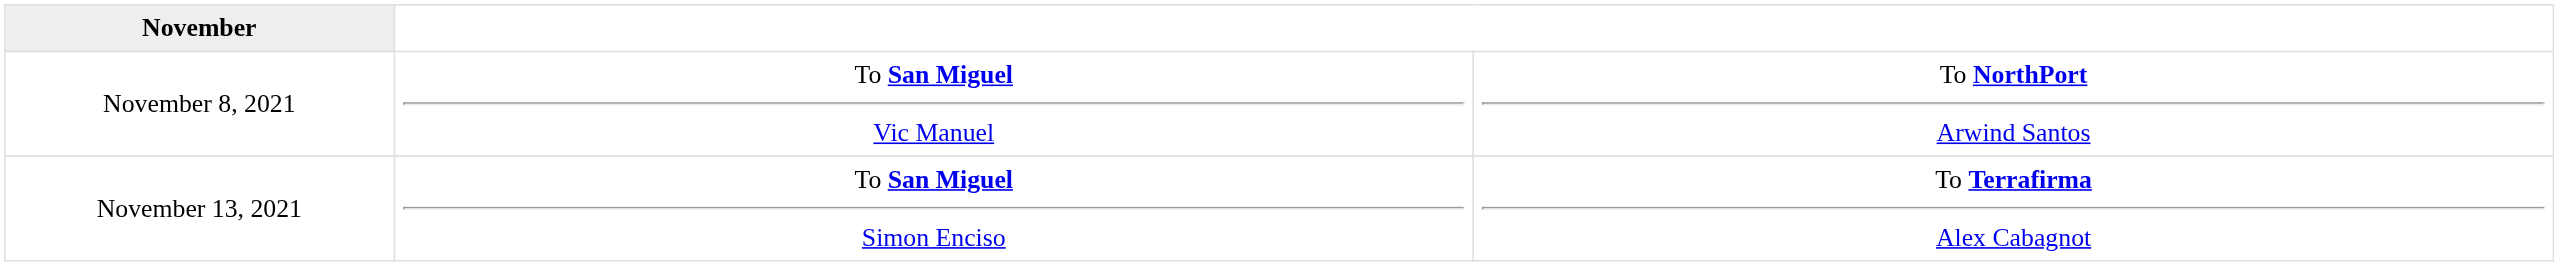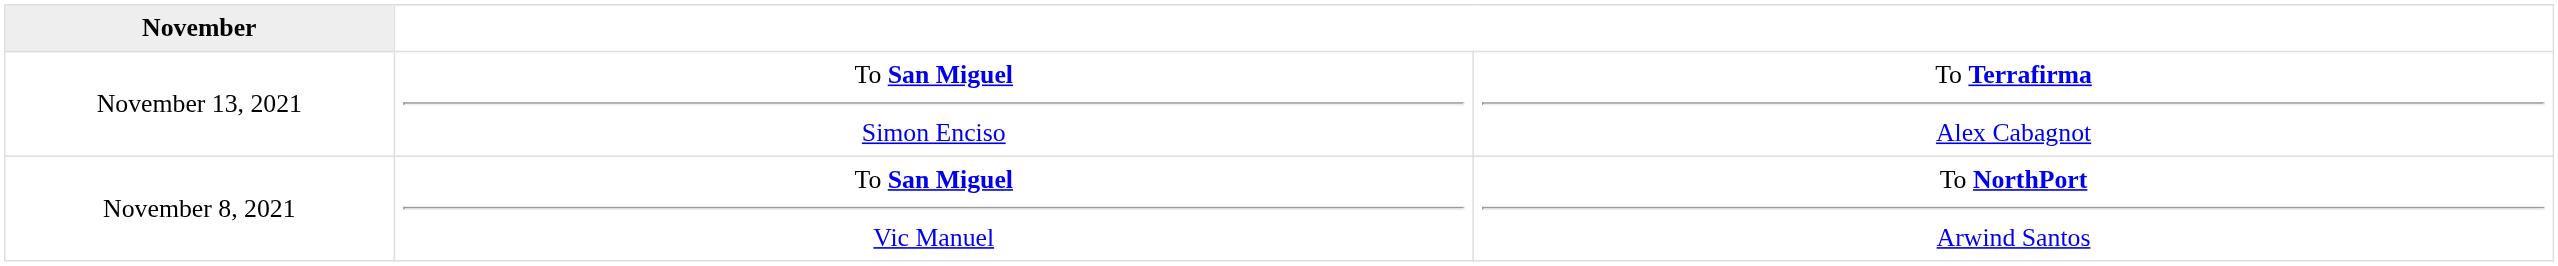rows swapped: November 8, 2021 <-> November 13, 2021
